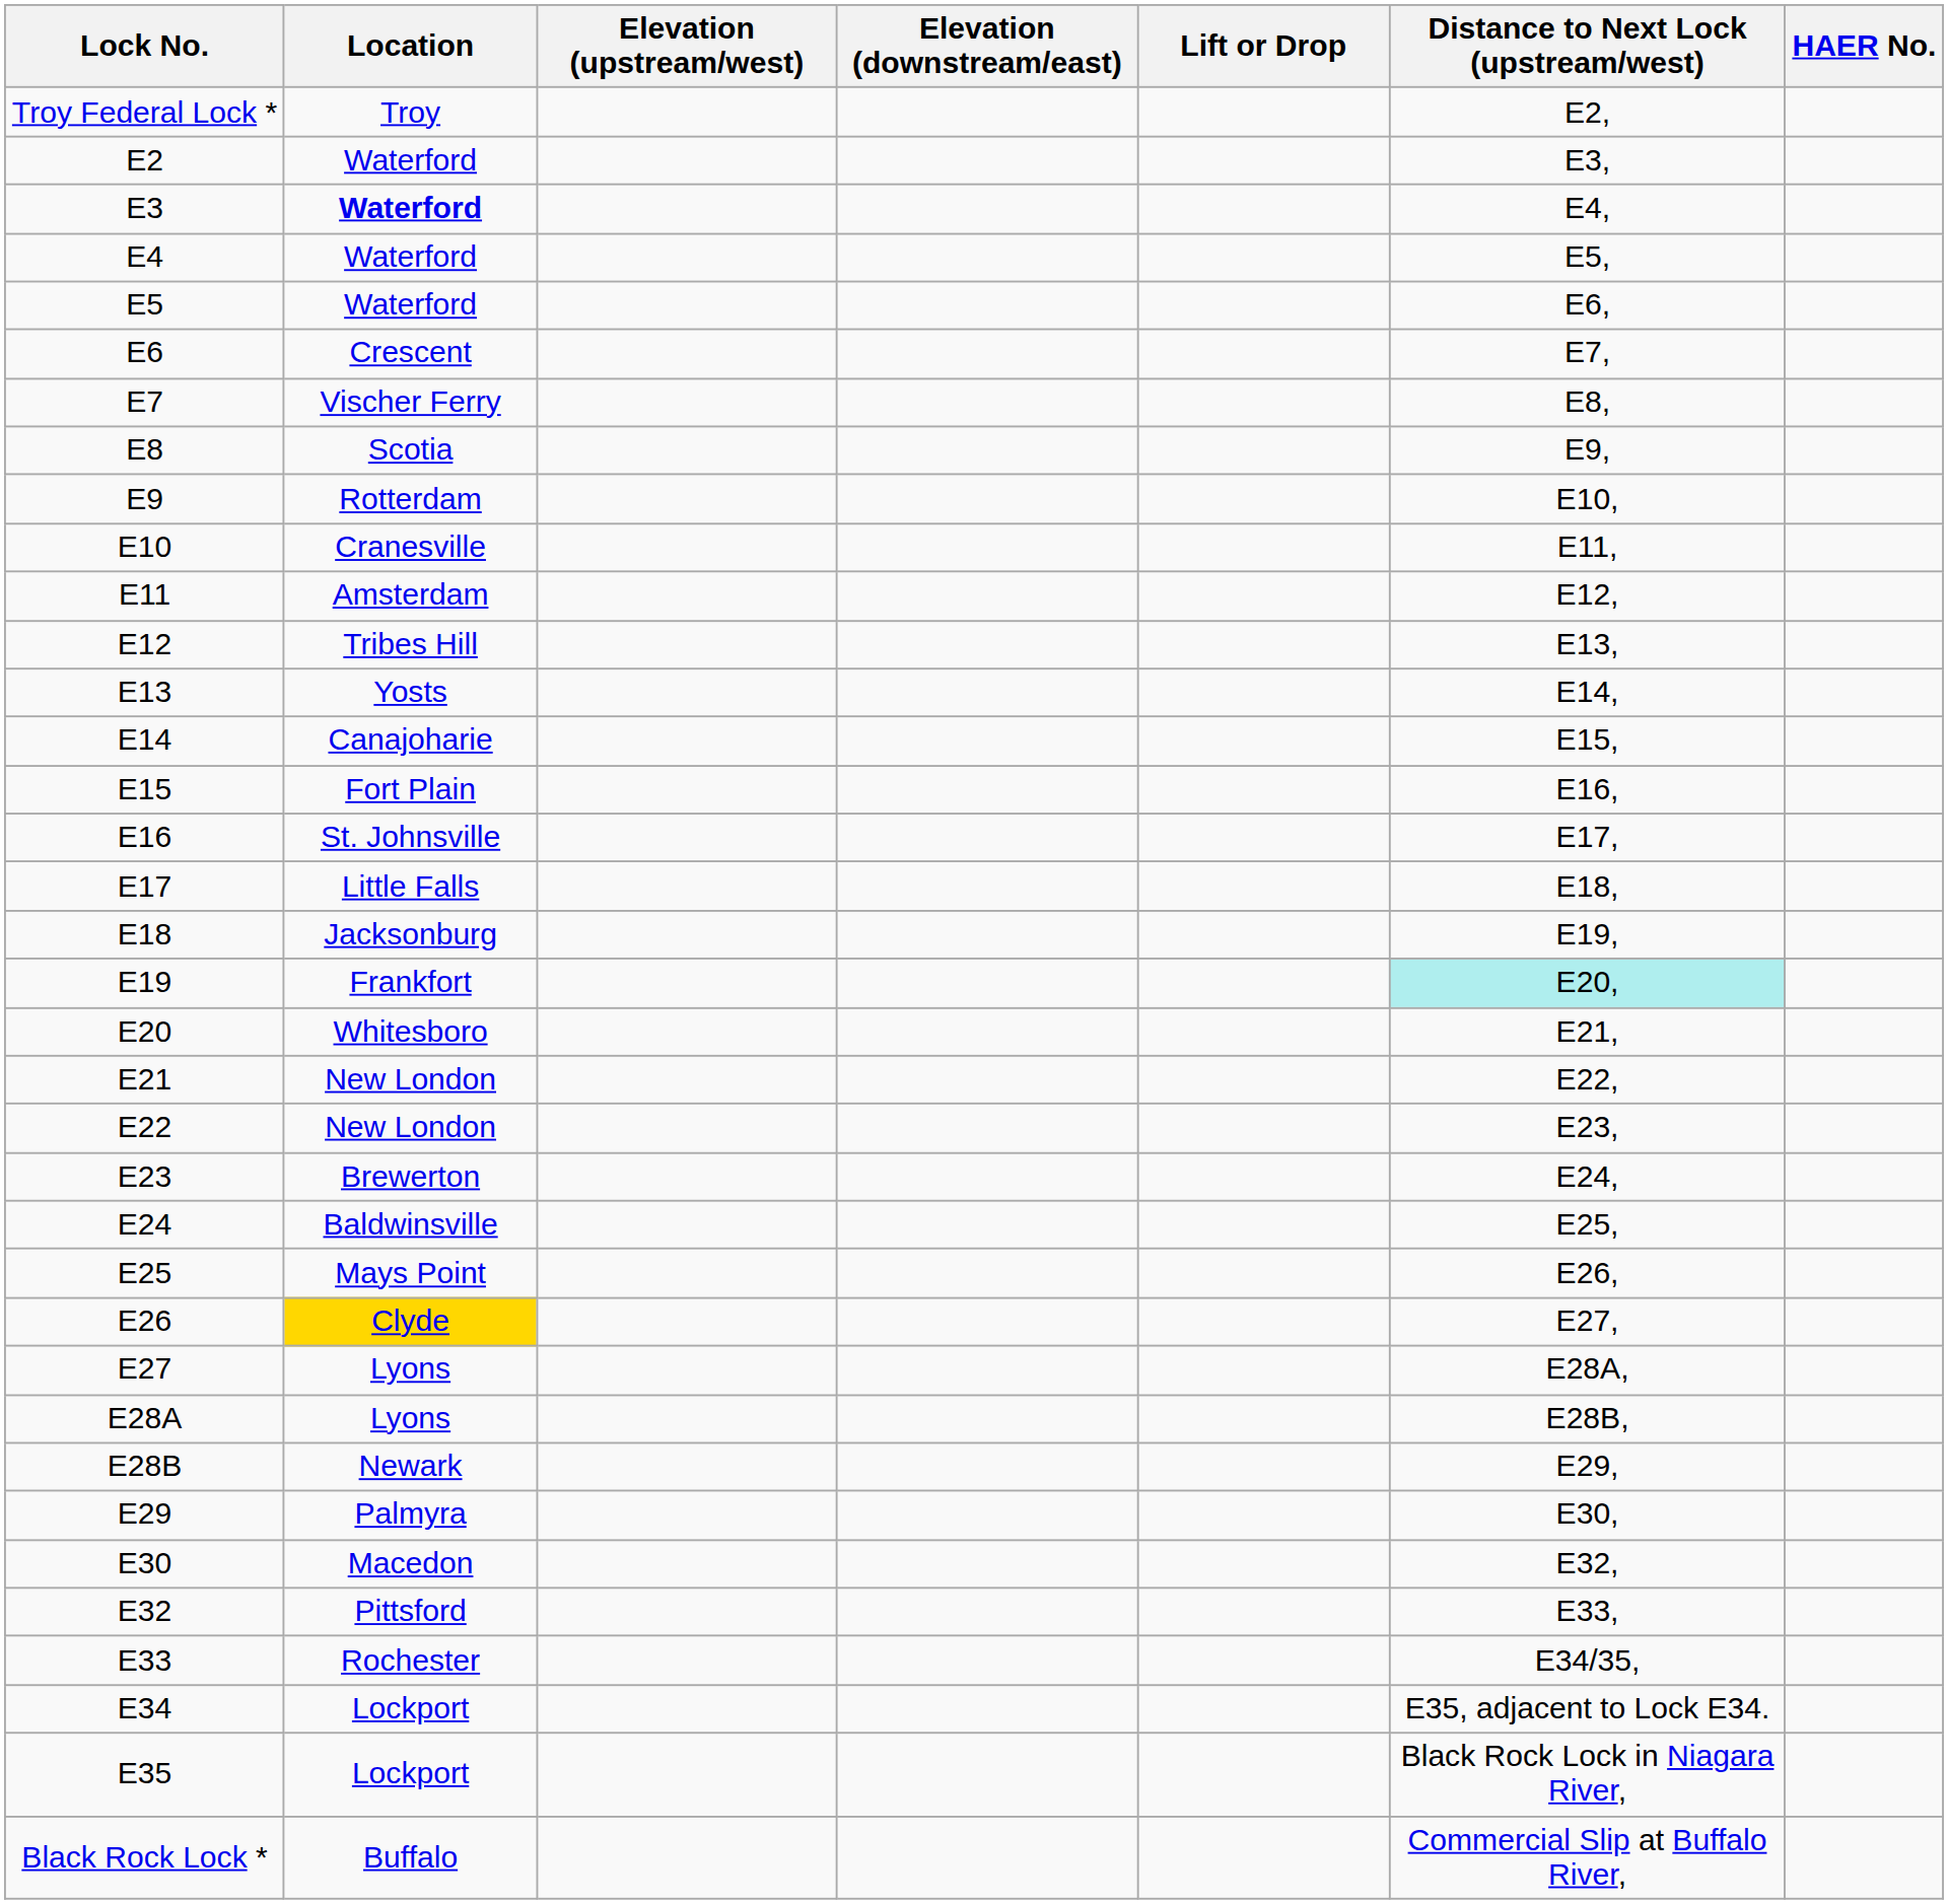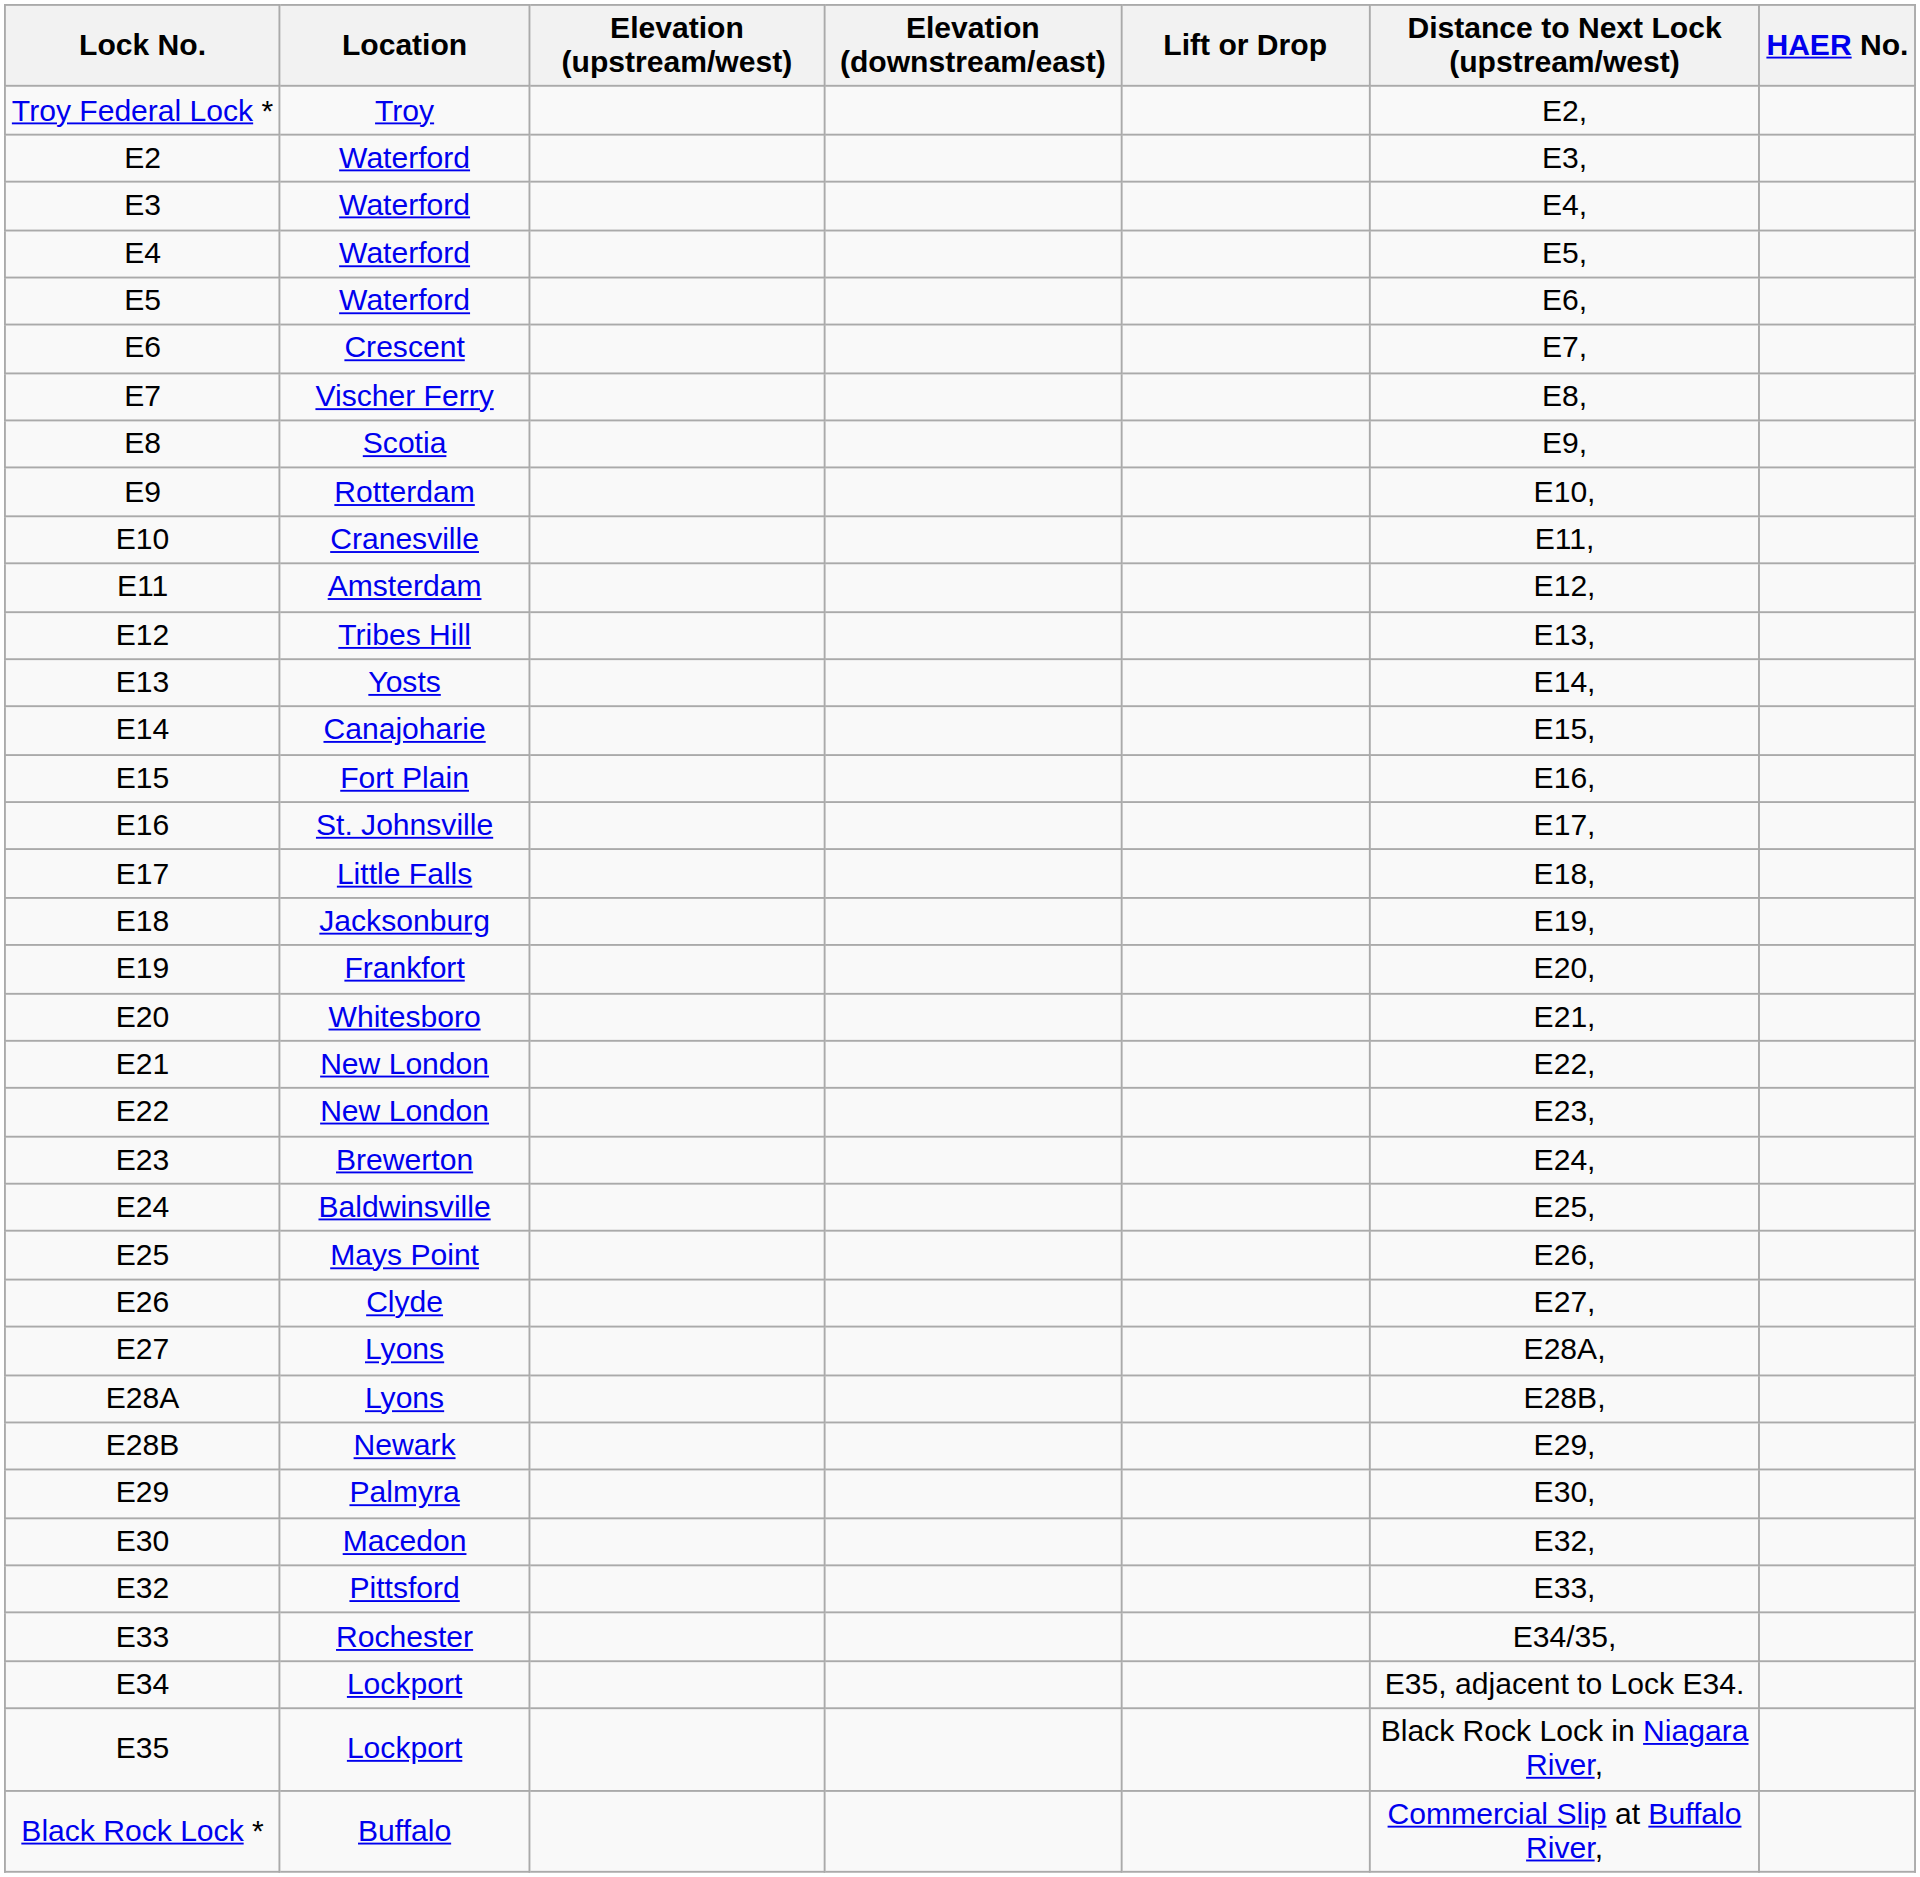E3 | Location: bold -> normal
E19 | Distance to Next Lock (upstream/west): paleturquoise background -> no background
E26 | Location: gold background -> no background
